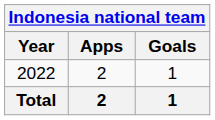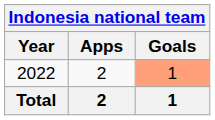2022 | Goals: no background -> lightsalmon background
